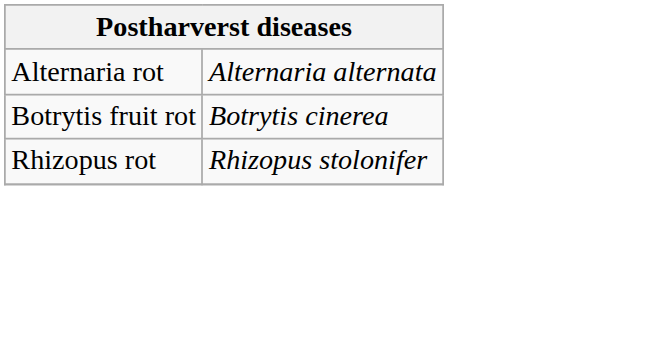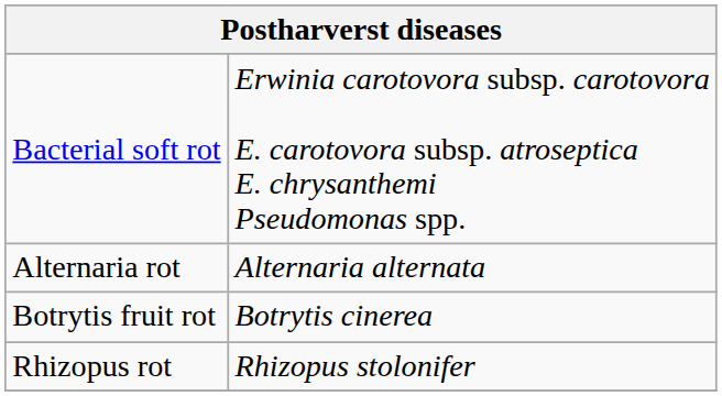+ row: Bacterial soft rot | Erwinia carotovora subsp. carotovora E. carotovora subsp. atroseptica E. chrysanthemi Pseudomonas spp.
